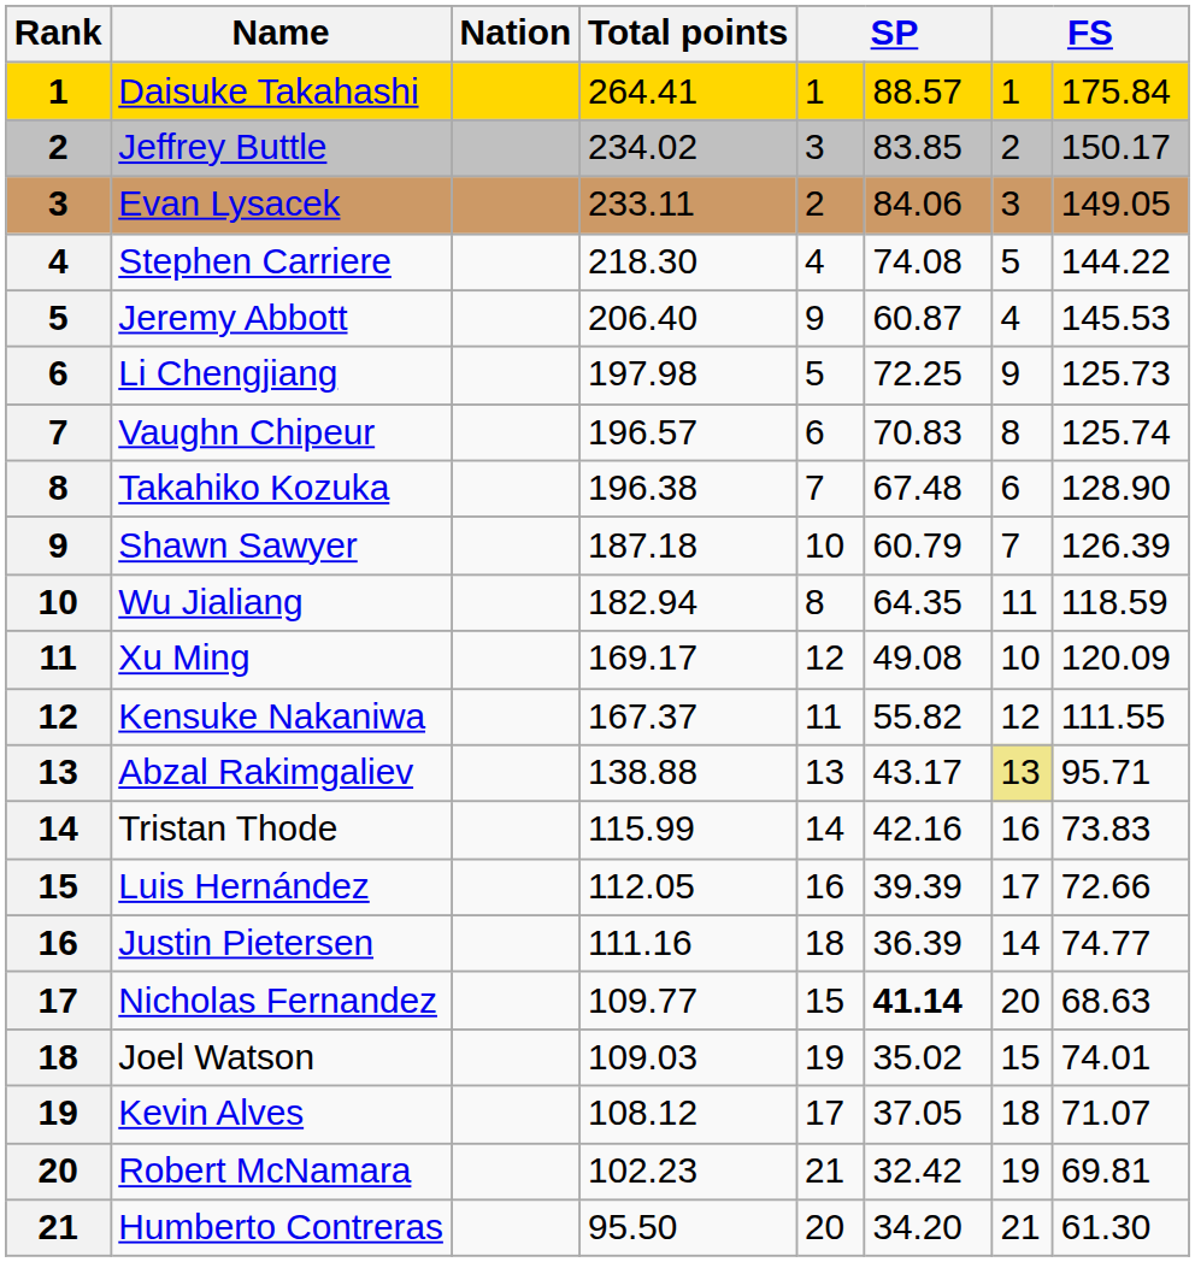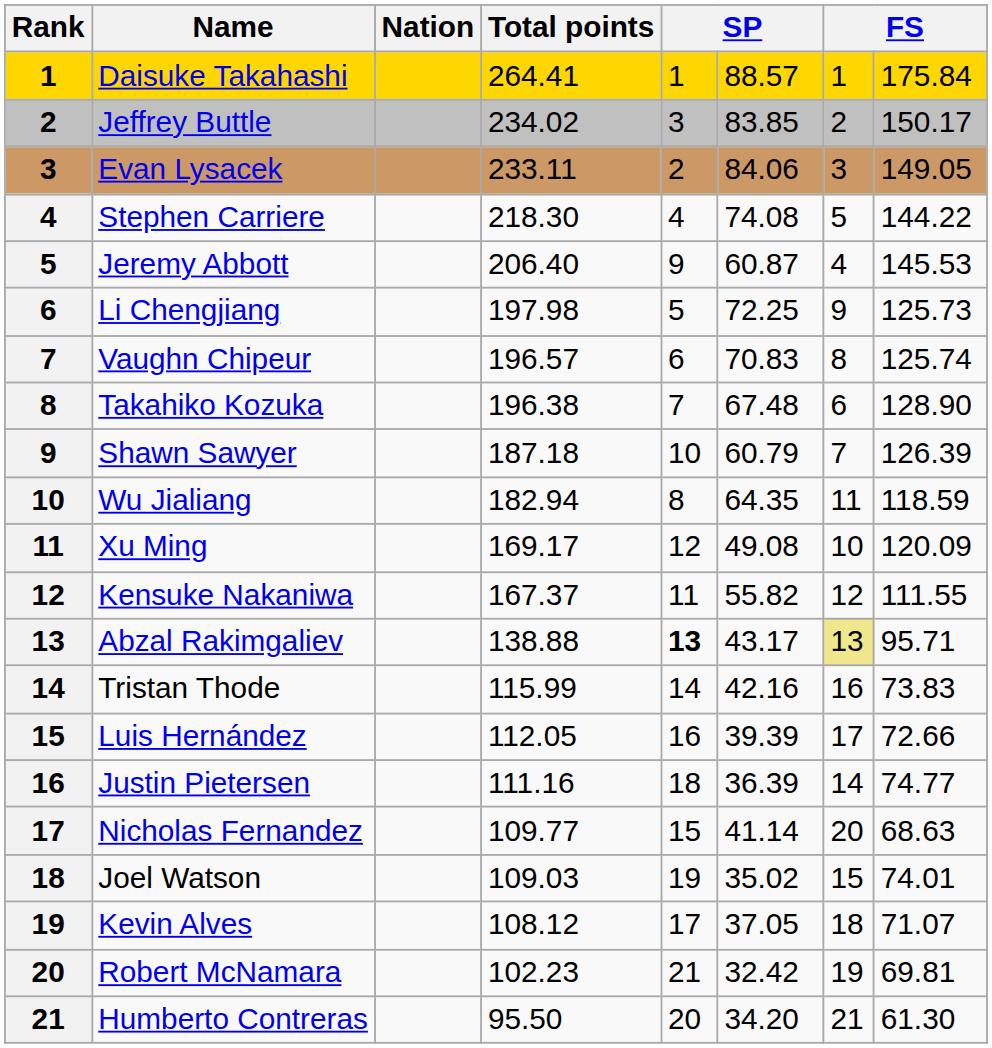Abzal Rakimgaliev | column 5: normal -> bold
Nicholas Fernandez | column 6: bold -> normal
